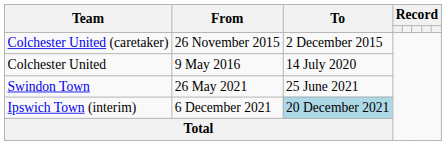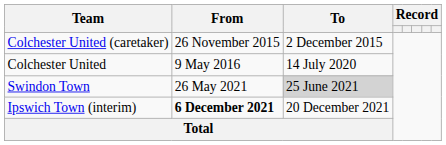Swindon Town | To: no background -> lightgrey background
Ipswich Town (interim) | From: normal -> bold
Ipswich Town (interim) | To: lightblue background -> no background
